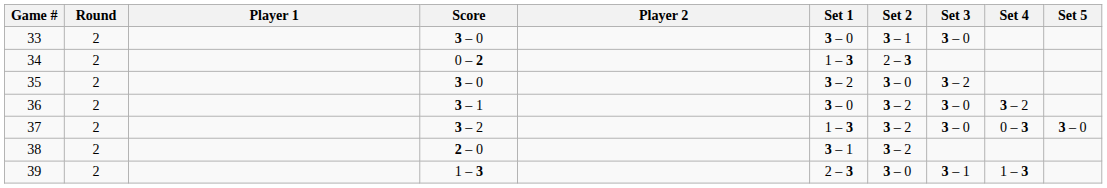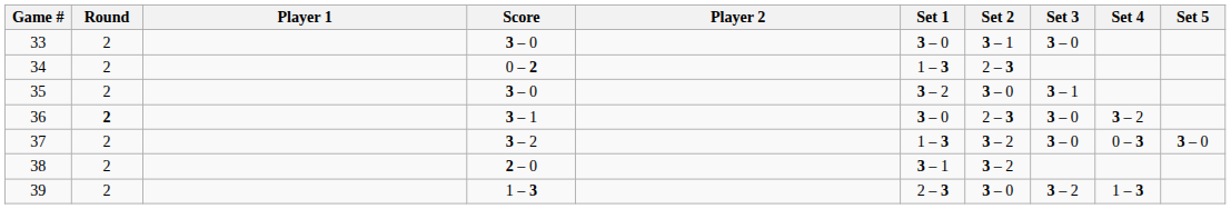35 | Set 3: 3 – 2 -> 3 – 1
36 | Round: normal -> bold
36 | Set 2: 3 – 2 -> 2 – 3
39 | Set 3: 3 – 1 -> 3 – 2
